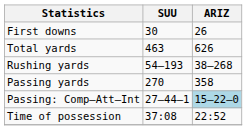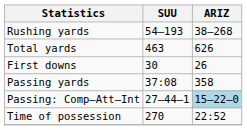rows swapped: First downs <-> Rushing yards
Passing yards | SUU: 270 -> 37:08
Time of possession | SUU: 37:08 -> 270
